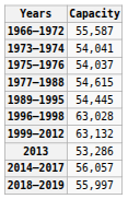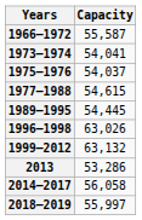1996–1998 | Capacity: 63,028 -> 63,026
2014–2017 | Capacity: 56,057 -> 56,058
